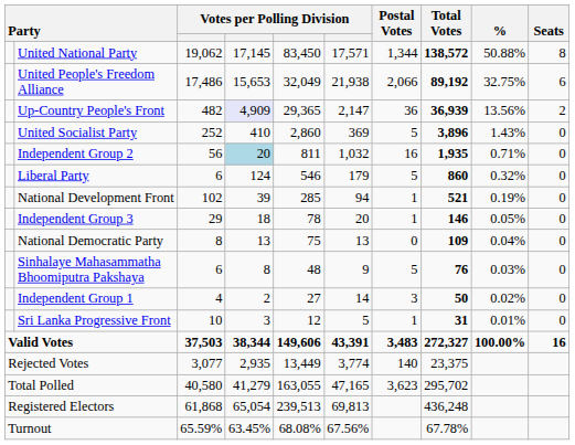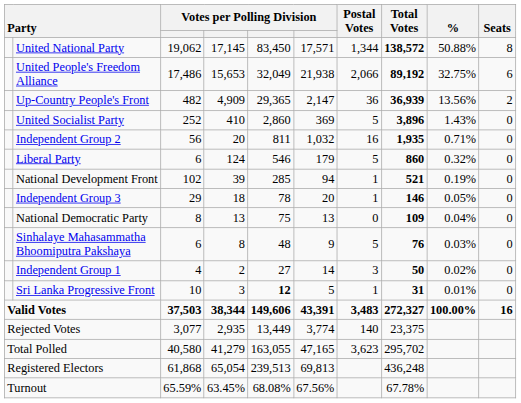Up-Country People's Front | column 4: lavender background -> no background
Independent Group 2 | column 4: lightblue background -> no background
Sri Lanka Progressive Front | column 5: normal -> bold
